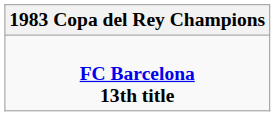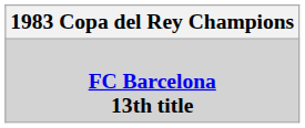row 2 | column 1: no background -> lightgrey background
